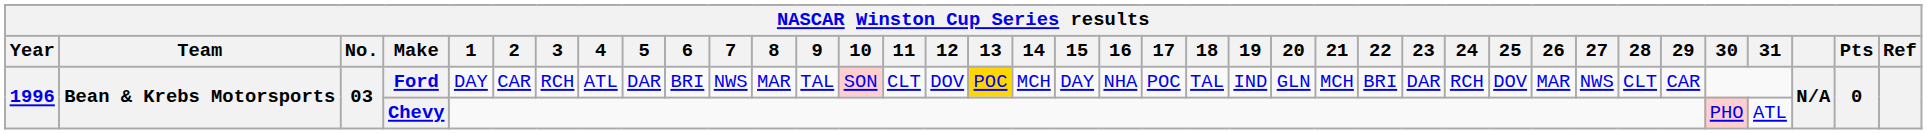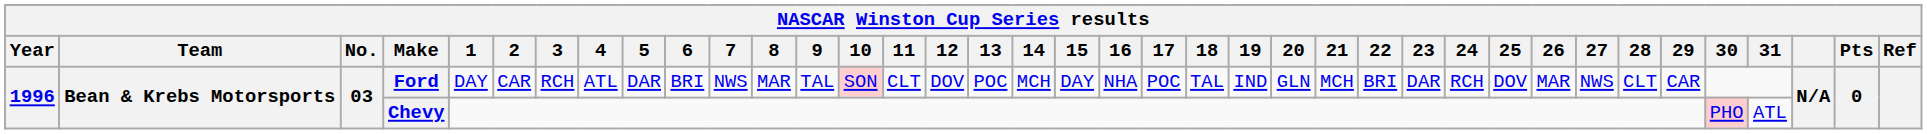Ford | 13: gold background -> no background
